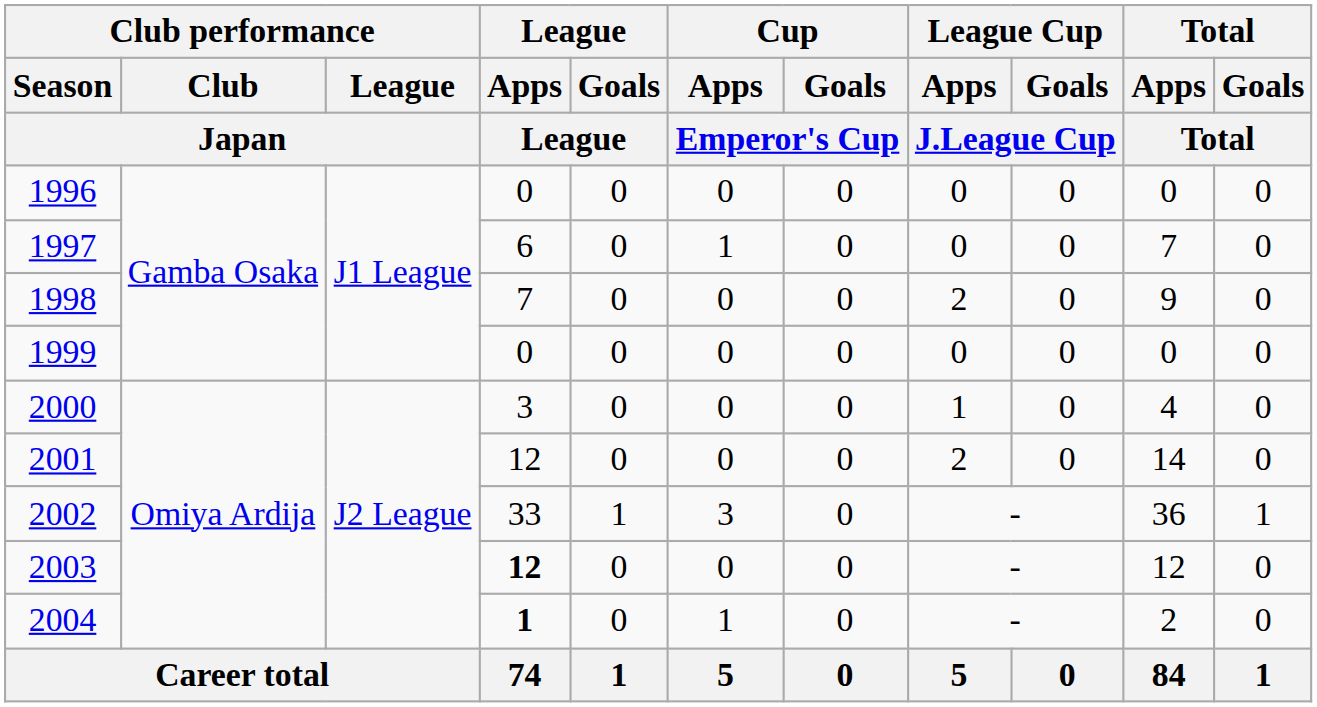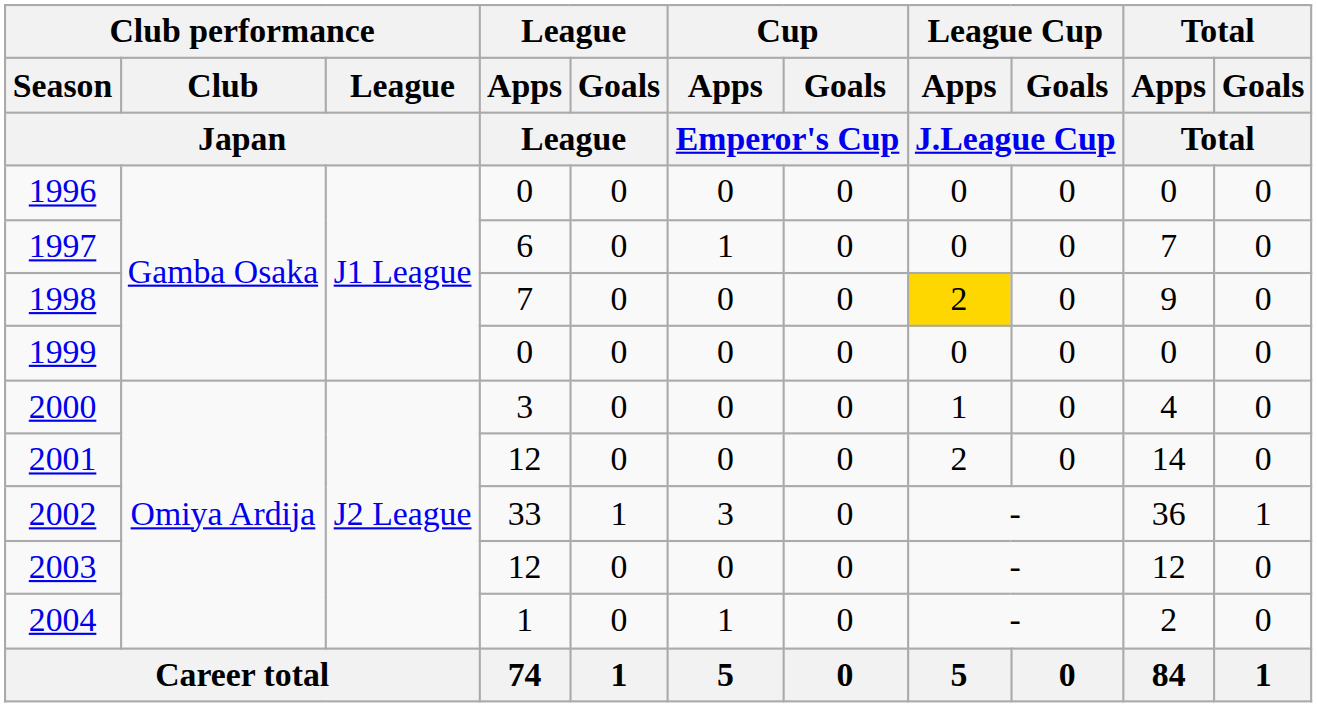1998 | League Cup / Apps / J.League Cup: no background -> gold background
2003 | League / Apps / League: bold -> normal
2004 | League / Apps / League: bold -> normal
